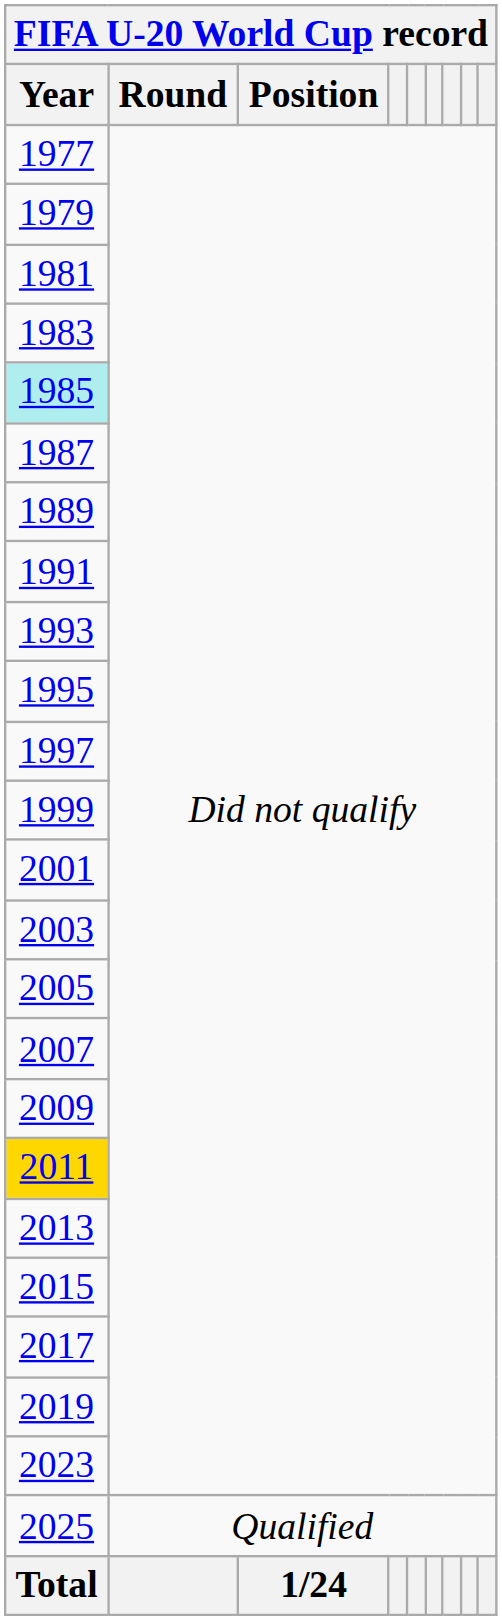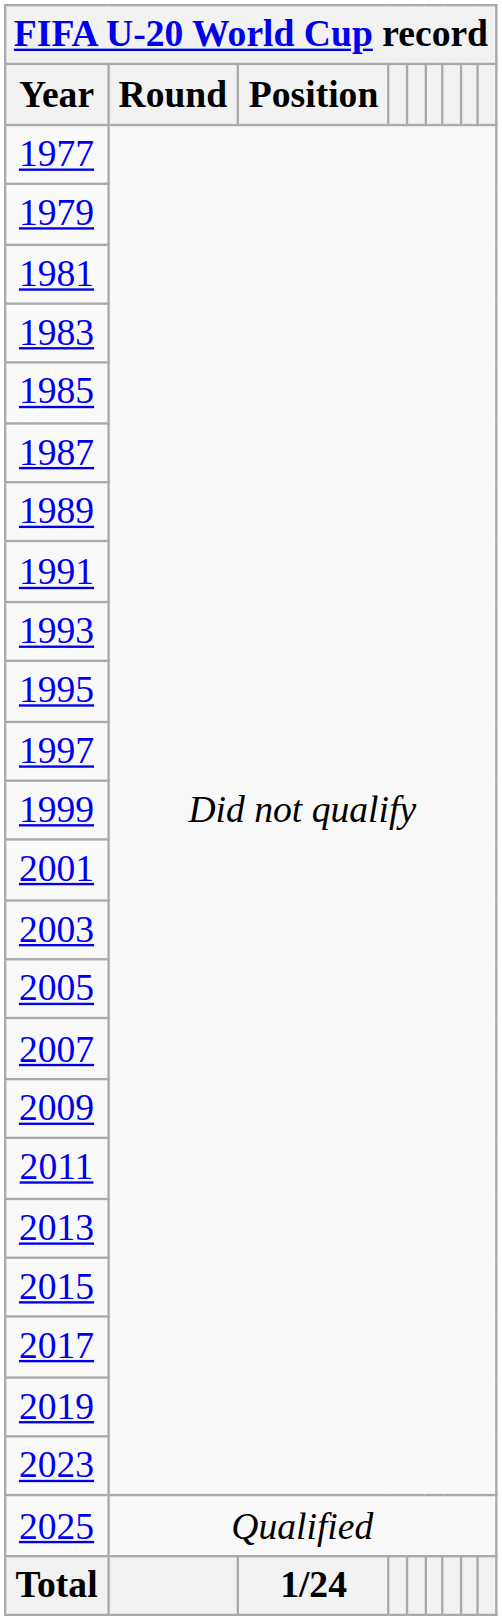1985 | Year: paleturquoise background -> no background
2011 | Year: gold background -> no background
